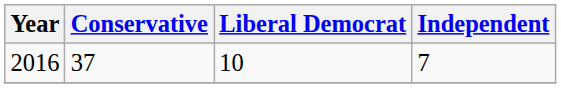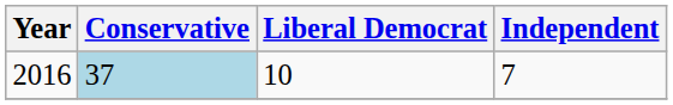2016 | Conservative: no background -> lightblue background
